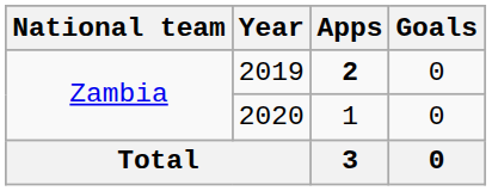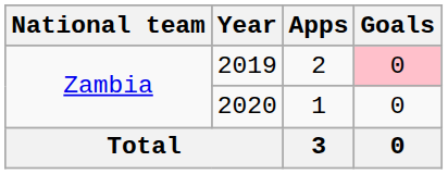2019 | Apps: bold -> normal
2019 | Goals: no background -> pink background
